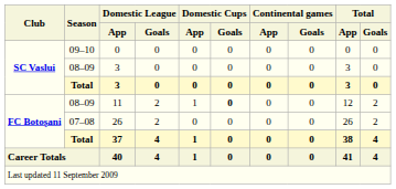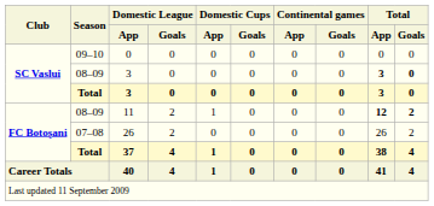08–09 / 3 | Total / App: normal -> bold
08–09 / 3 | Total / Goals: normal -> bold
11 | Domestic Cups / Goals: bold -> normal
11 | Total / App: normal -> bold
11 | Total / Goals: normal -> bold
